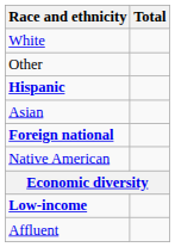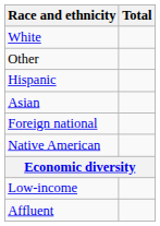Hispanic | Race and ethnicity: bold -> normal
Foreign national | Race and ethnicity: bold -> normal
Low-income | Race and ethnicity: bold -> normal
